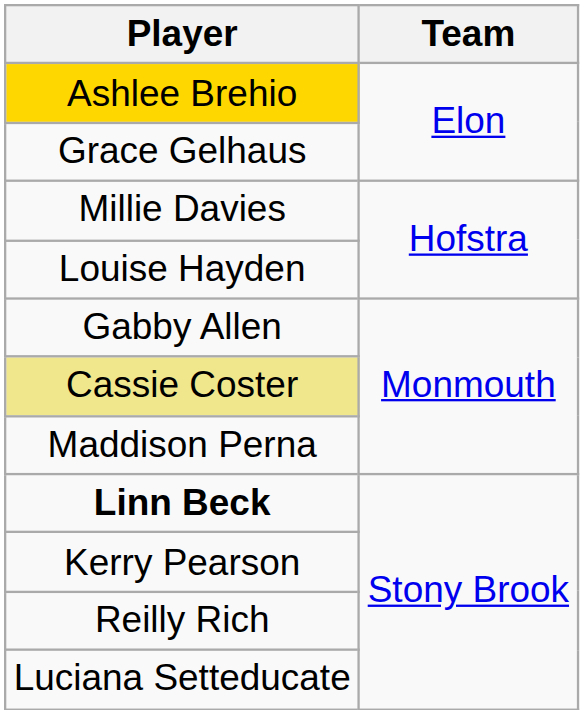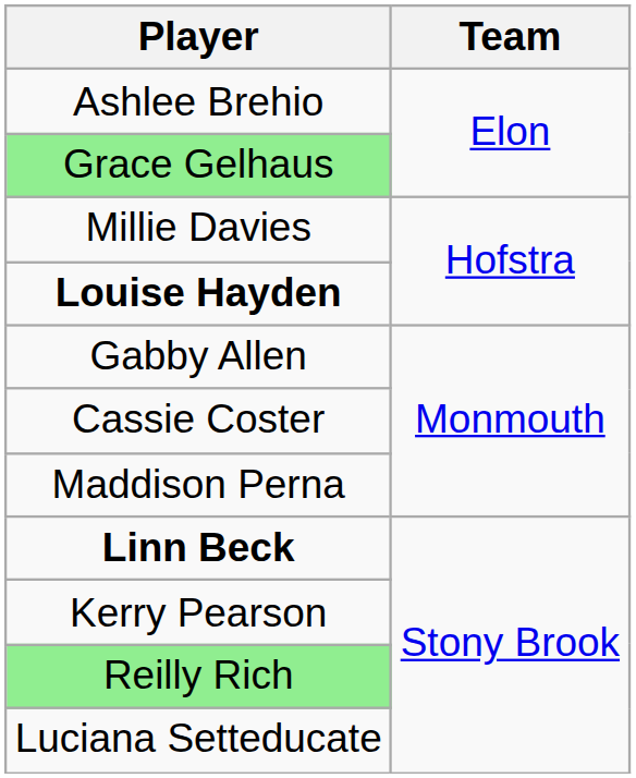Ashlee Brehio | Player: gold background -> no background
Grace Gelhaus | Player: no background -> lightgreen background
Louise Hayden | Player: normal -> bold
Cassie Coster | Player: khaki background -> no background
Reilly Rich | Player: no background -> lightgreen background
